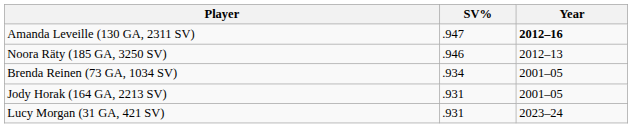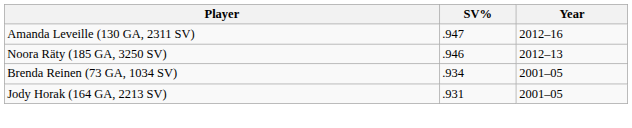Amanda Leveille (130 GA, 2311 SV) | Year: bold -> normal
- row: Lucy Morgan (31 GA, 421 SV) | .931 | 2023–24
